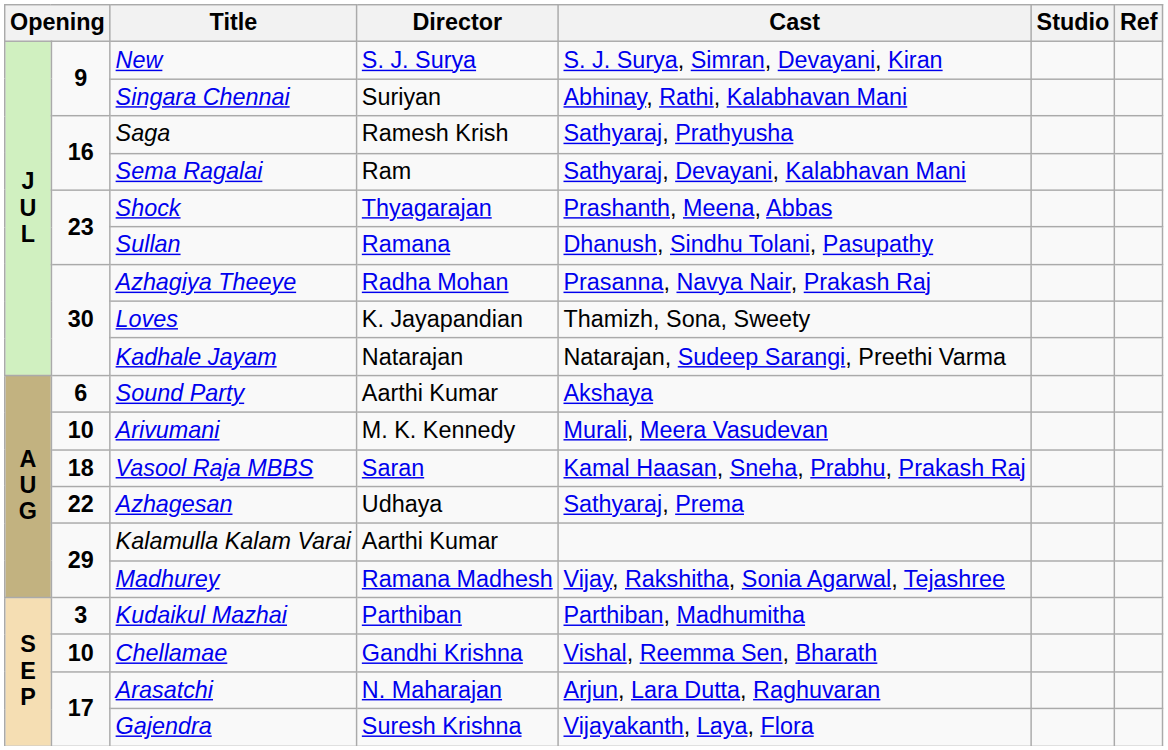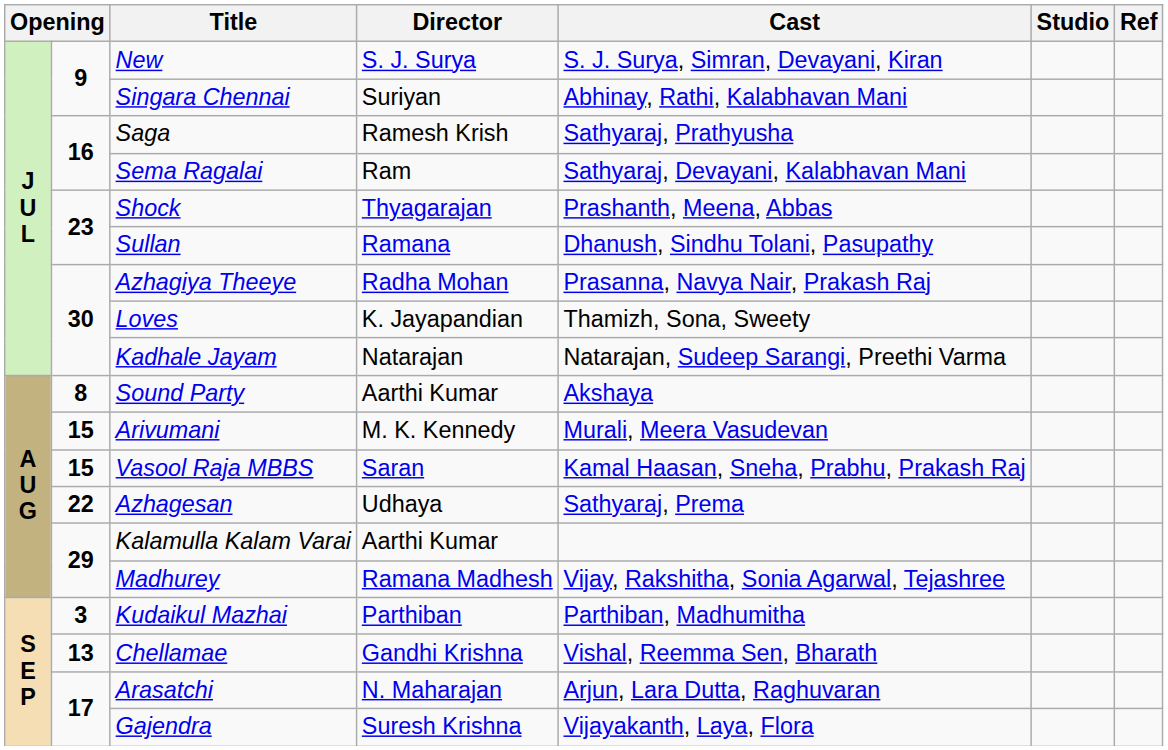Sound Party | column 2: 6 -> 8
Arivumani | column 2: 10 -> 15
Vasool Raja MBBS | column 2: 18 -> 15
Chellamae | column 2: 10 -> 13
